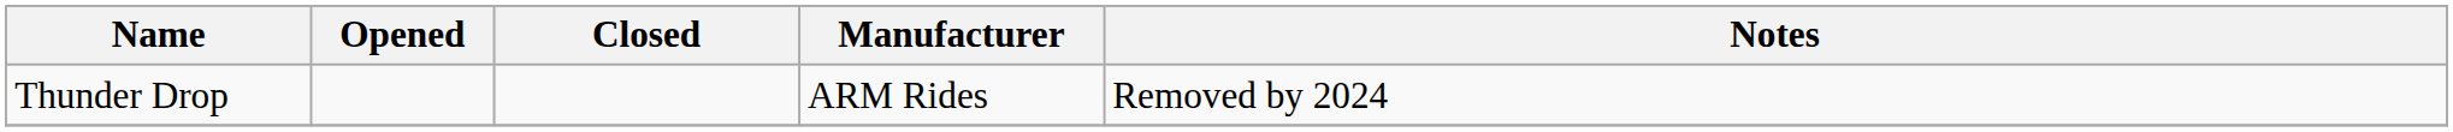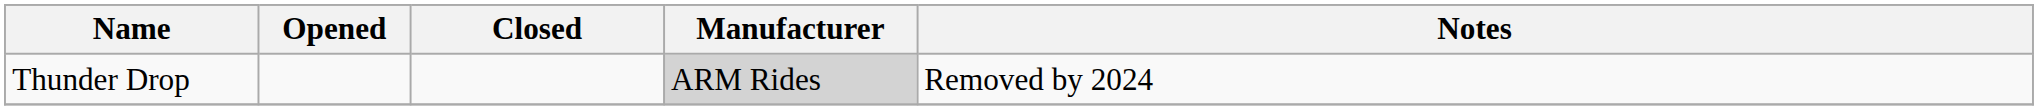Thunder Drop | Manufacturer: no background -> lightgrey background
